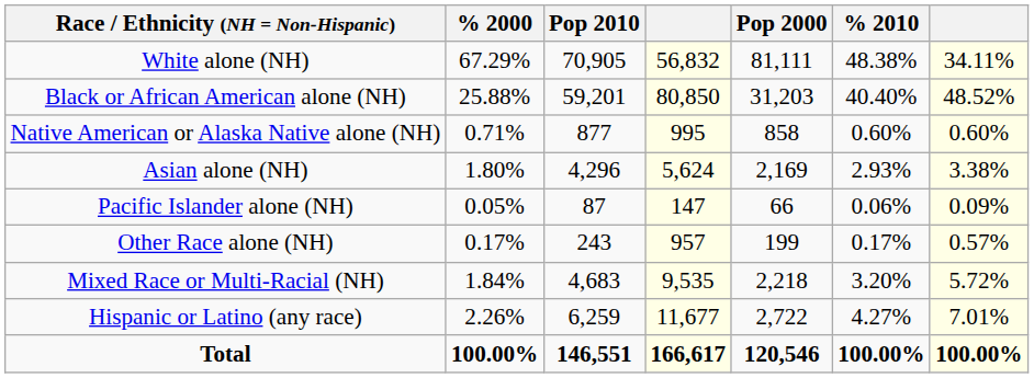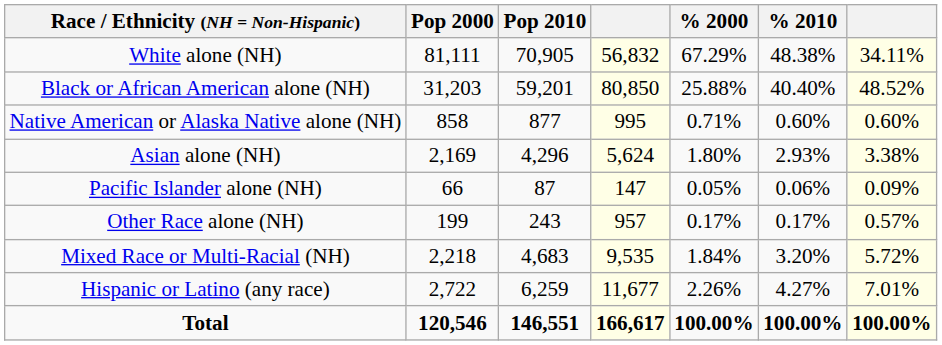columns swapped: Pop 2000 <-> % 2000
